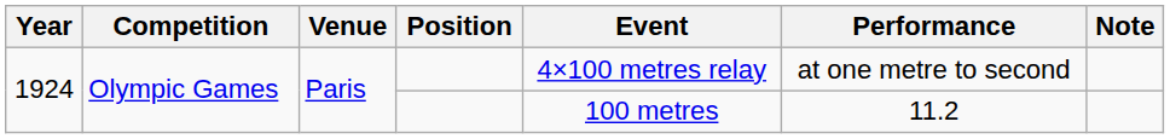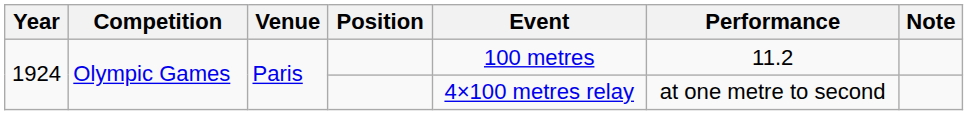row 2 | Event: 4×100 metres relay -> 100 metres
row 2 | Performance: at one metre to second -> 11.2
row 3 | Event: 100 metres -> 4×100 metres relay
row 3 | Performance: 11.2 -> at one metre to second
